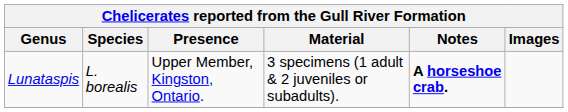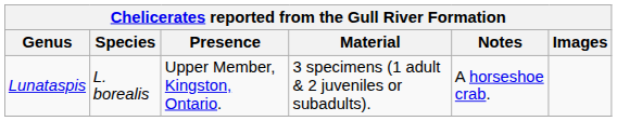Lunataspis | Notes: bold -> normal
